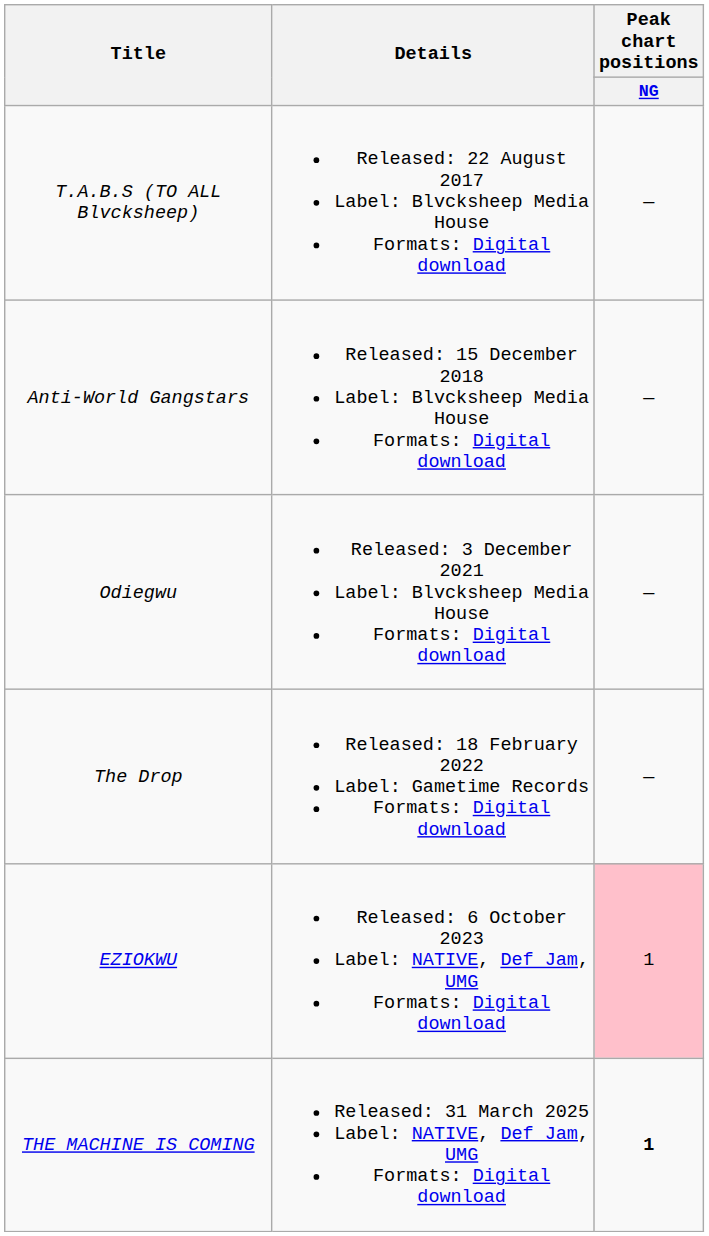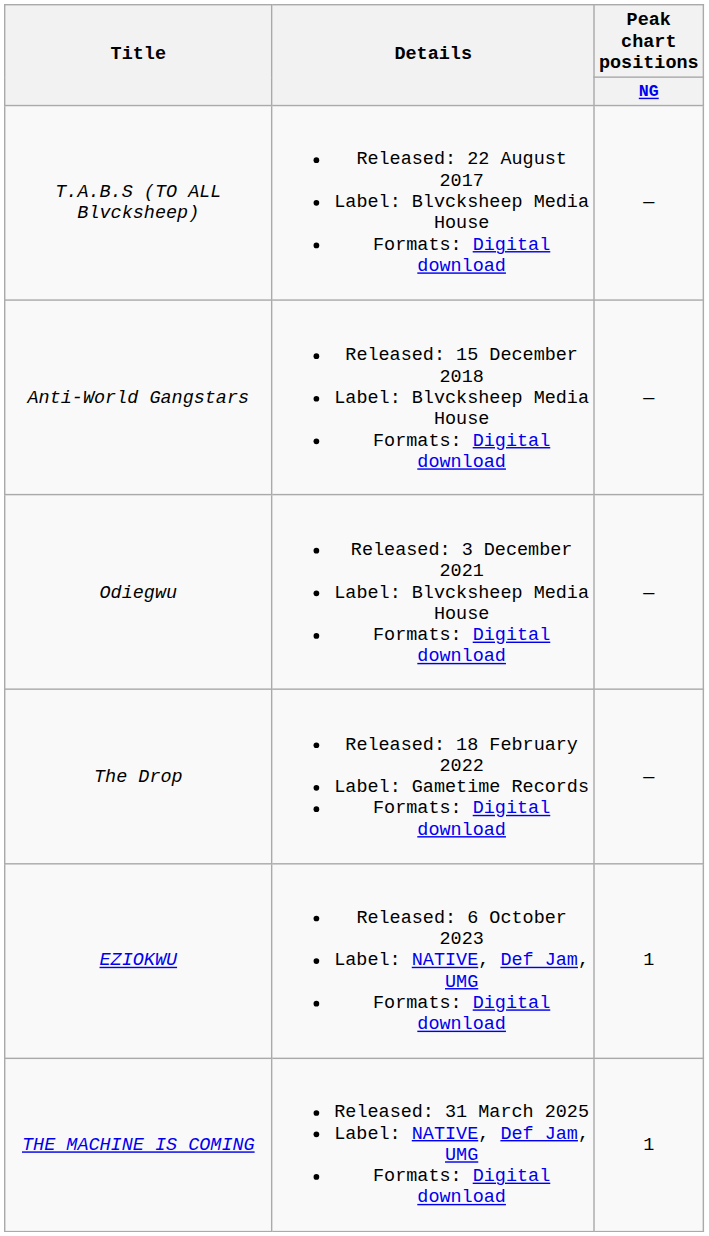EZIOKWU | Peak chart positions / NG: pink background -> no background
THE MACHINE IS COMING | Peak chart positions / NG: bold -> normal
